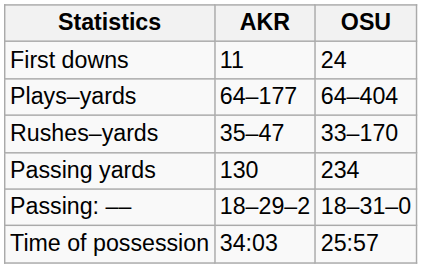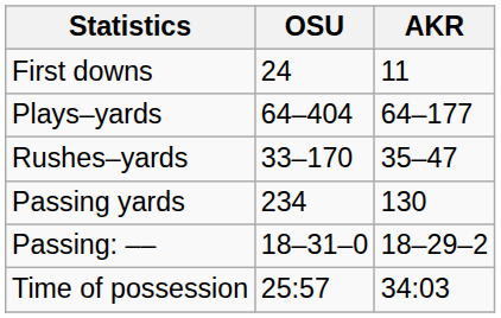columns swapped: AKR <-> OSU
